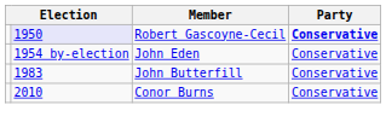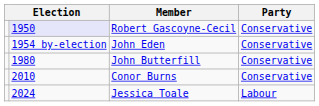Robert Gascoyne-Cecil | Party: bold -> normal
John Butterfill | column 2: 1983 -> 1980
+ row: 2024 | Jessica Toale | Labour
